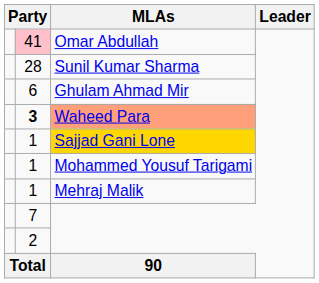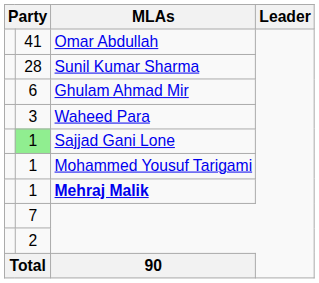Omar Abdullah | column 2: pink background -> no background
Waheed Para | column 2: bold -> normal
Waheed Para | MLAs: lightsalmon background -> no background
Sajjad Gani Lone | column 2: no background -> lightgreen background
Sajjad Gani Lone | MLAs: gold background -> no background
Mehraj Malik | MLAs: normal -> bold
